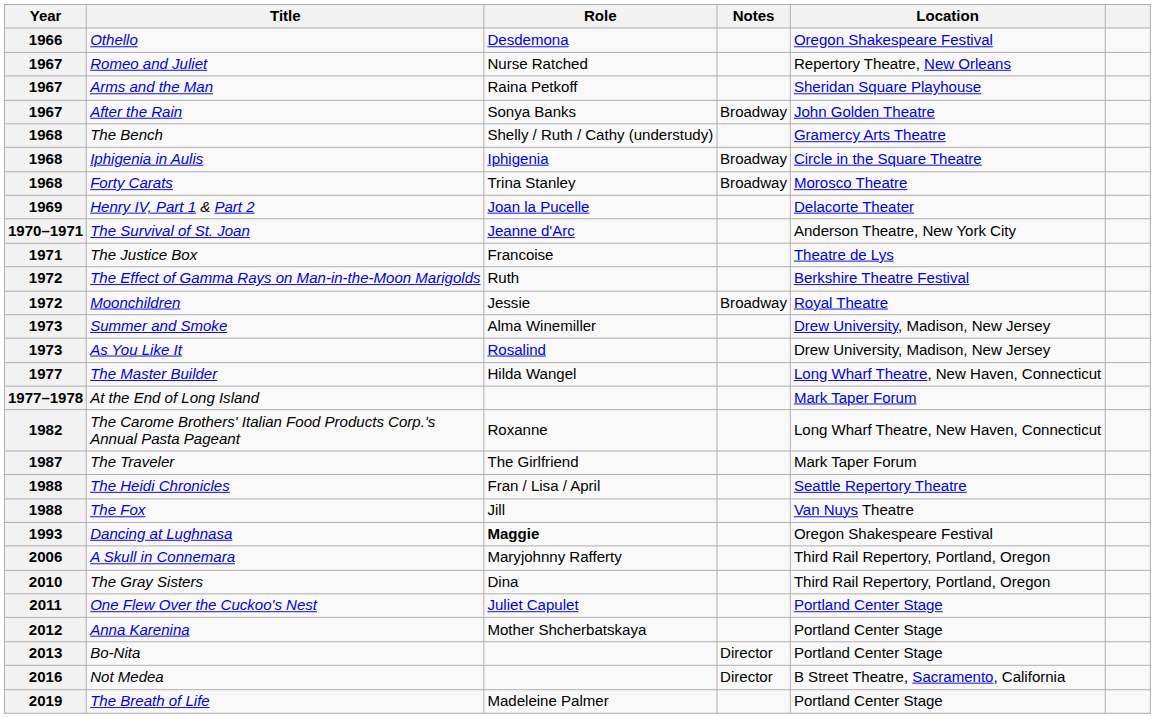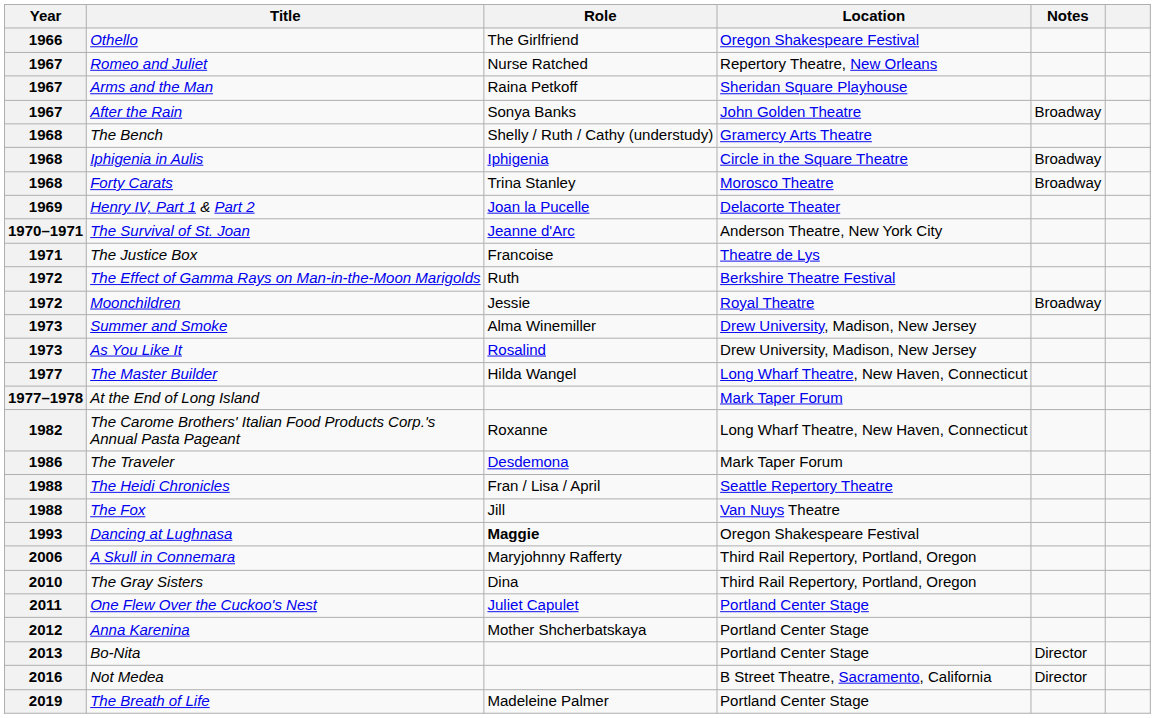columns swapped: Location <-> Notes
Othello | Role: Desdemona -> The Girlfriend
The Traveler | Year: 1987 -> 1986
The Traveler | Role: The Girlfriend -> Desdemona
